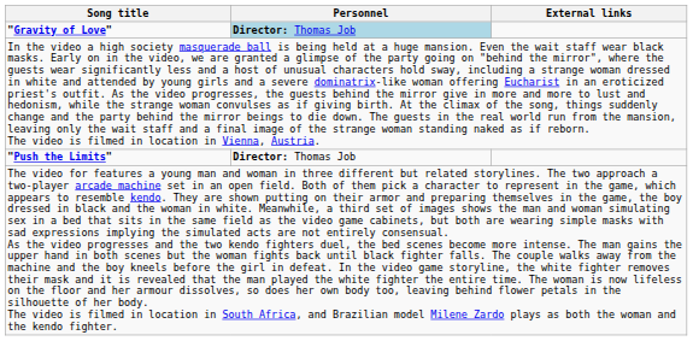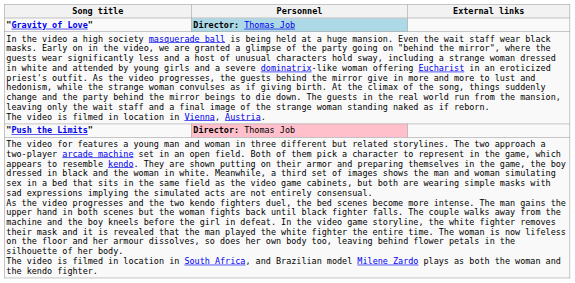"Push the Limits" | Personnel: no background -> pink background
